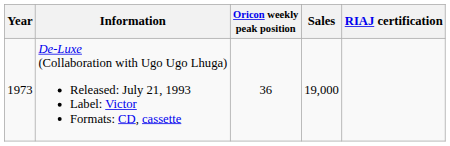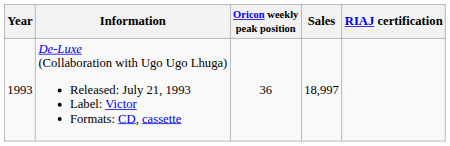row 2 | Year: 1973 -> 1993
row 2 | Sales: 19,000 -> 18,997
